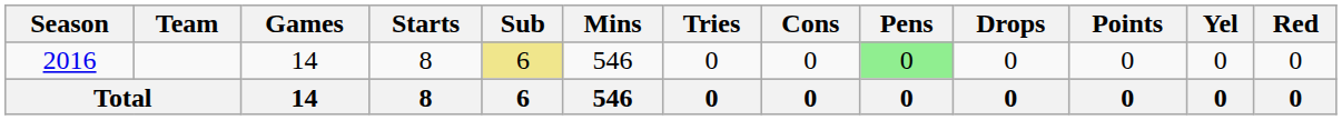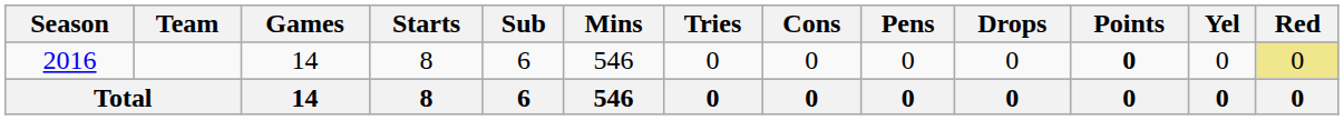2016 | Sub: khaki background -> no background
2016 | Pens: lightgreen background -> no background
2016 | Points: normal -> bold
2016 | Red: no background -> khaki background
